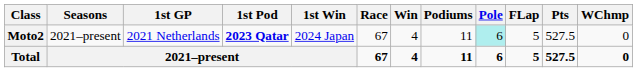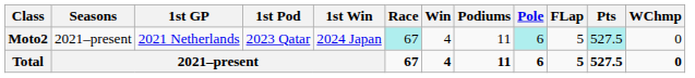Moto2 | 1st Pod: bold -> normal
Moto2 | Race: no background -> paleturquoise background
Moto2 | Pts: no background -> paleturquoise background
